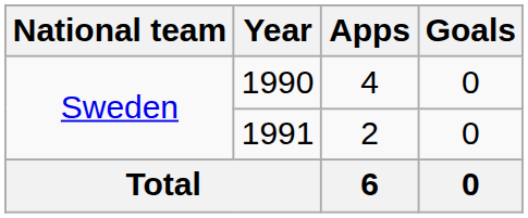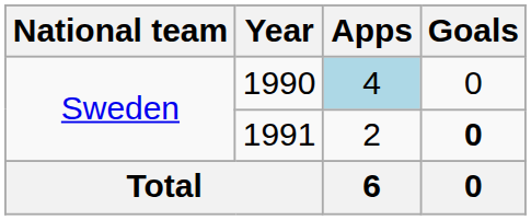1990 | Apps: no background -> lightblue background
1991 | Goals: normal -> bold
